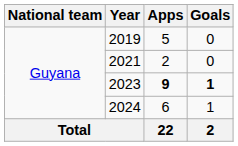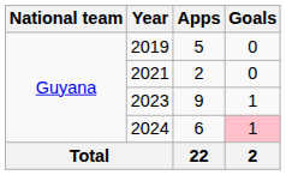2023 | Apps: bold -> normal
2023 | Goals: bold -> normal
2024 | Goals: no background -> pink background
